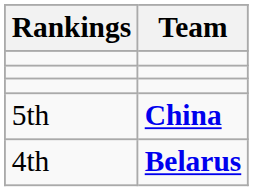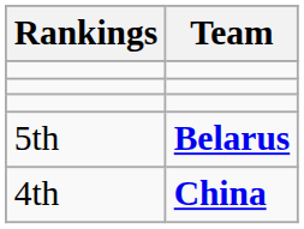row 5 | Team: China -> Belarus
row 6 | Team: Belarus -> China
